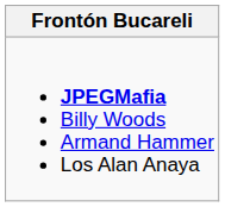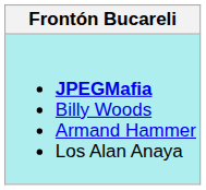row 2 | column 1: no background -> paleturquoise background
